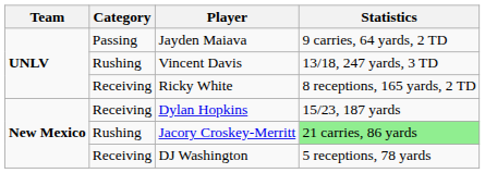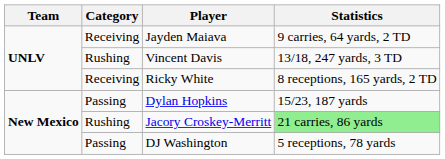Jayden Maiava | Category: Passing -> Receiving
Dylan Hopkins | Category: Receiving -> Passing
DJ Washington | Category: Receiving -> Passing
